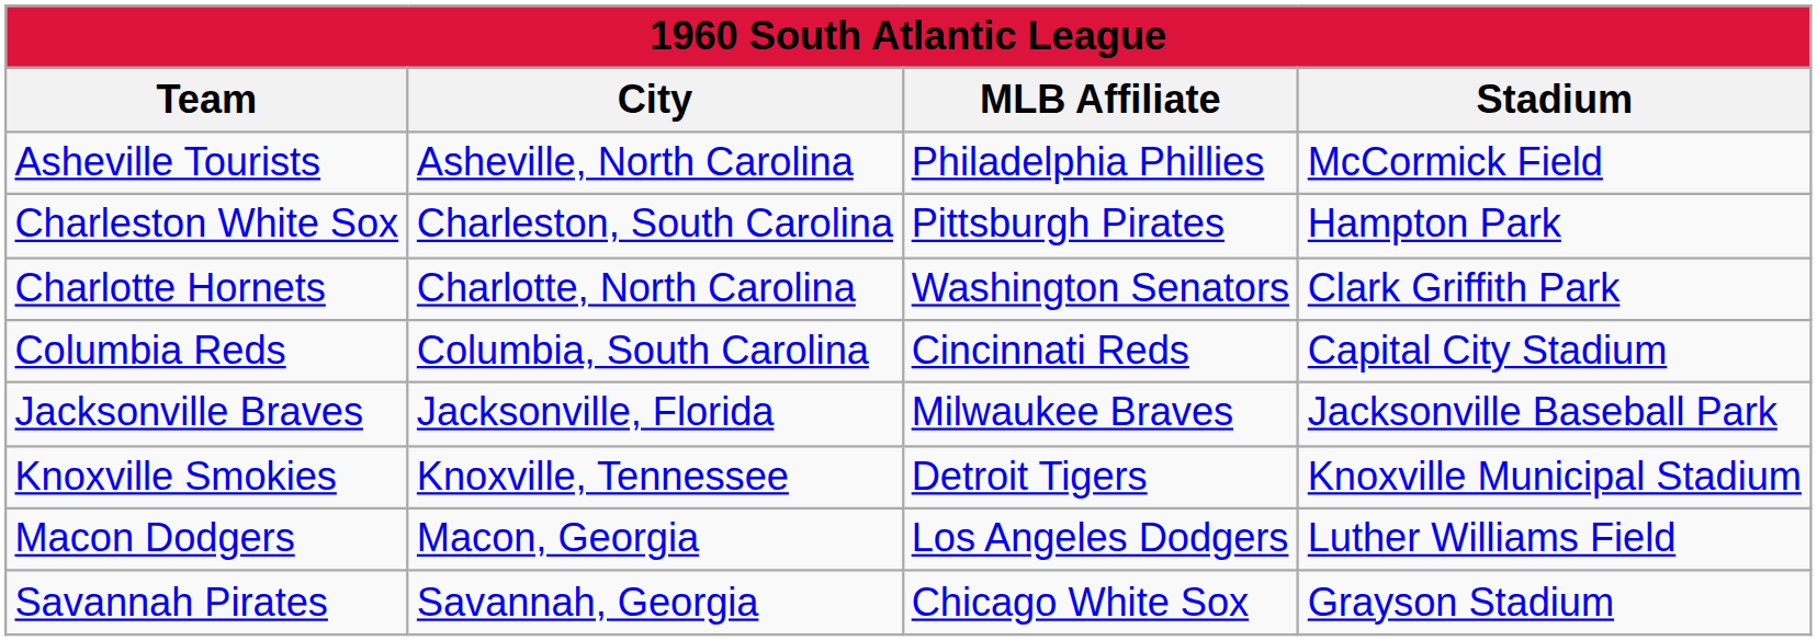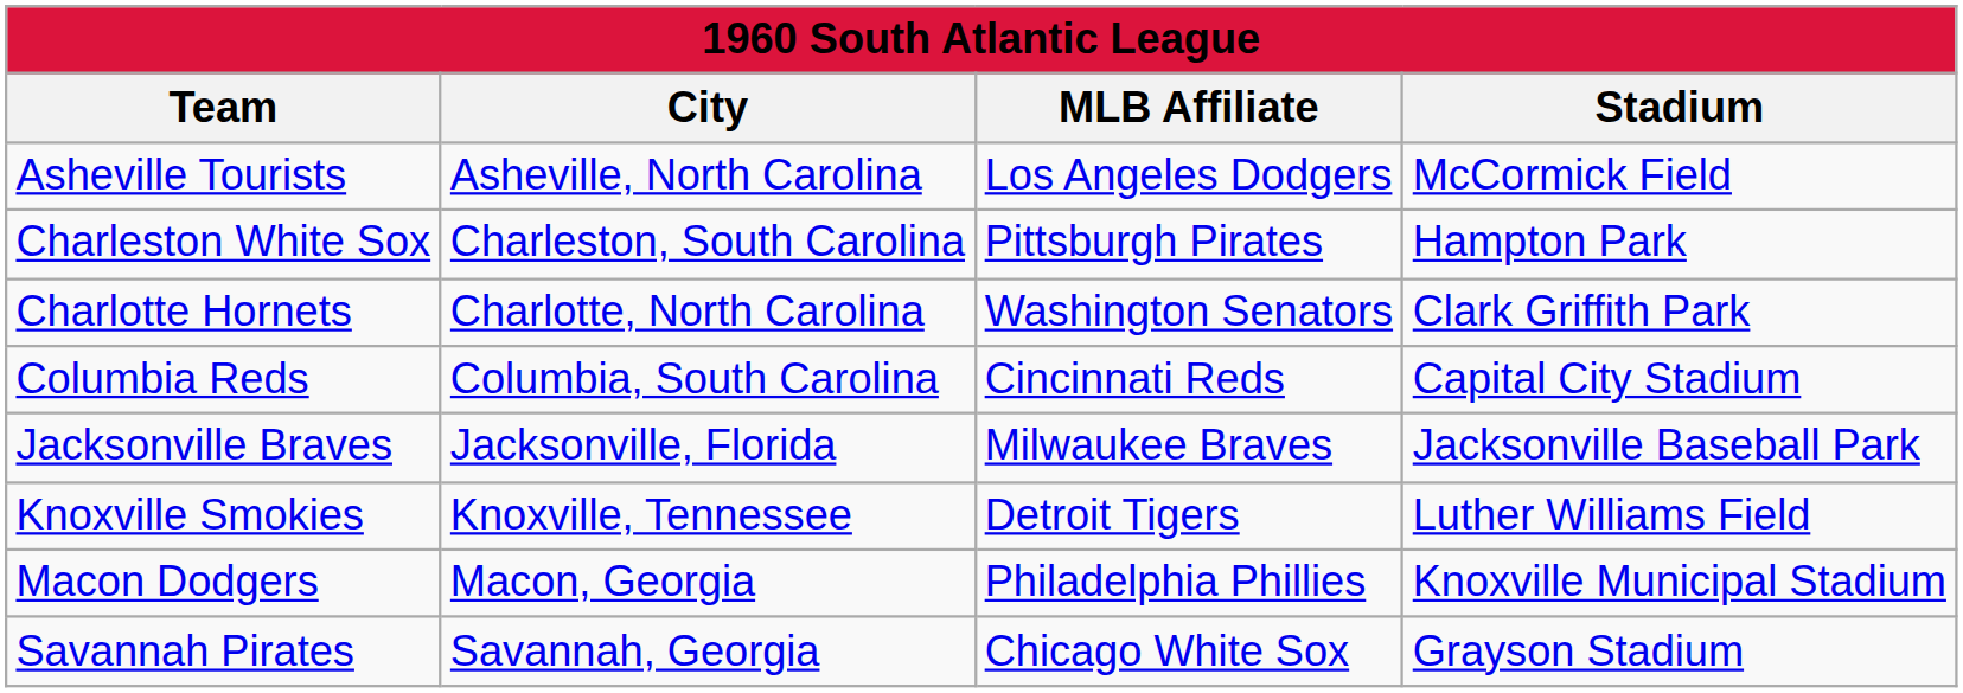Asheville Tourists | MLB Affiliate: Philadelphia Phillies -> Los Angeles Dodgers
Knoxville Smokies | Stadium: Knoxville Municipal Stadium -> Luther Williams Field
Macon Dodgers | MLB Affiliate: Los Angeles Dodgers -> Philadelphia Phillies
Macon Dodgers | Stadium: Luther Williams Field -> Knoxville Municipal Stadium
